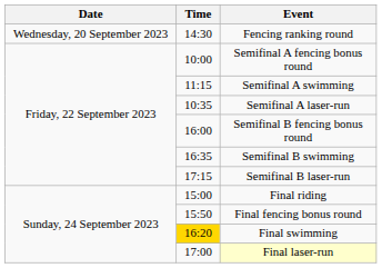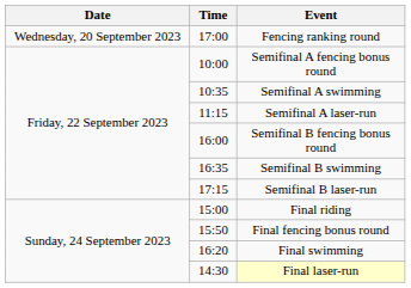Fencing ranking round | Time: 14:30 -> 17:00
Semifinal A swimming | Time: 11:15 -> 10:35
Semifinal A laser-run | Time: 10:35 -> 11:15
Final swimming | Time: gold background -> no background
Final laser-run | Time: 17:00 -> 14:30
